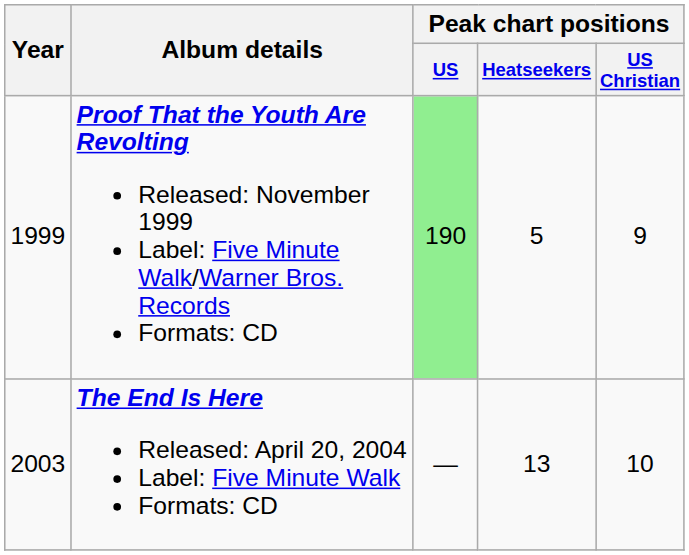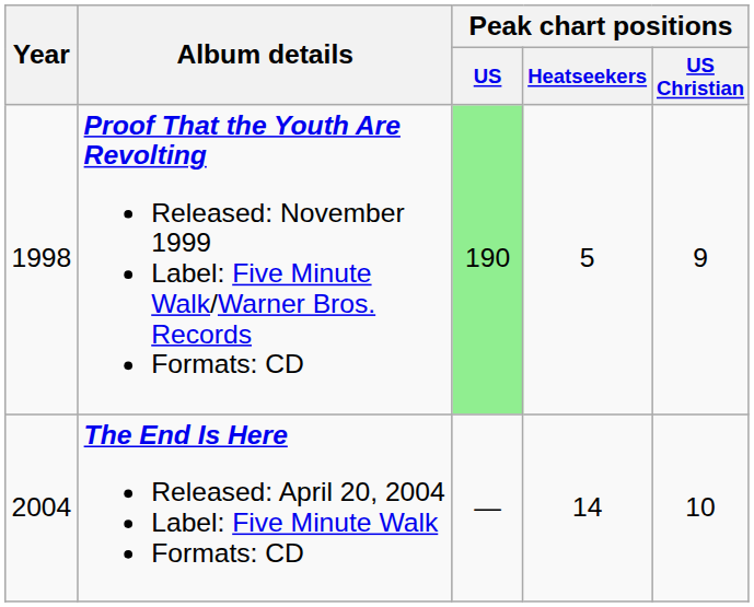row 3 | Year: 1999 -> 1998
row 4 | Year: 2003 -> 2004
row 4 | Peak chart positions / Heatseekers: 13 -> 14
